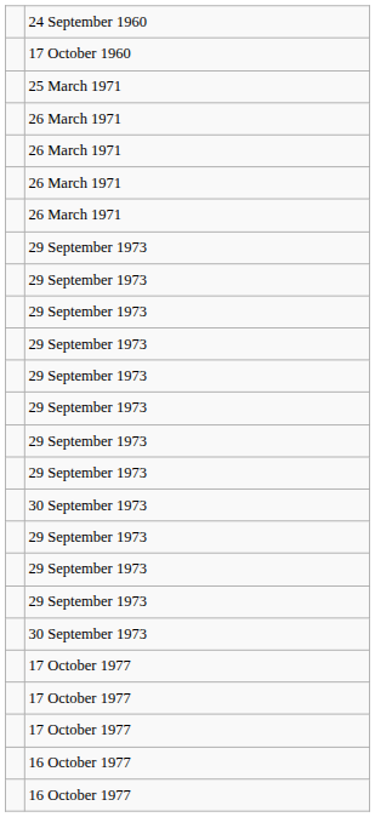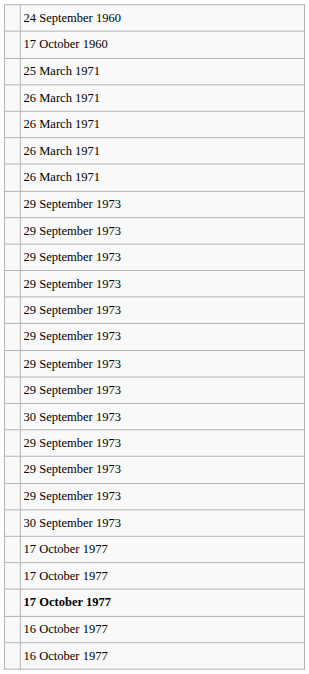row 23 | column 2: normal -> bold
